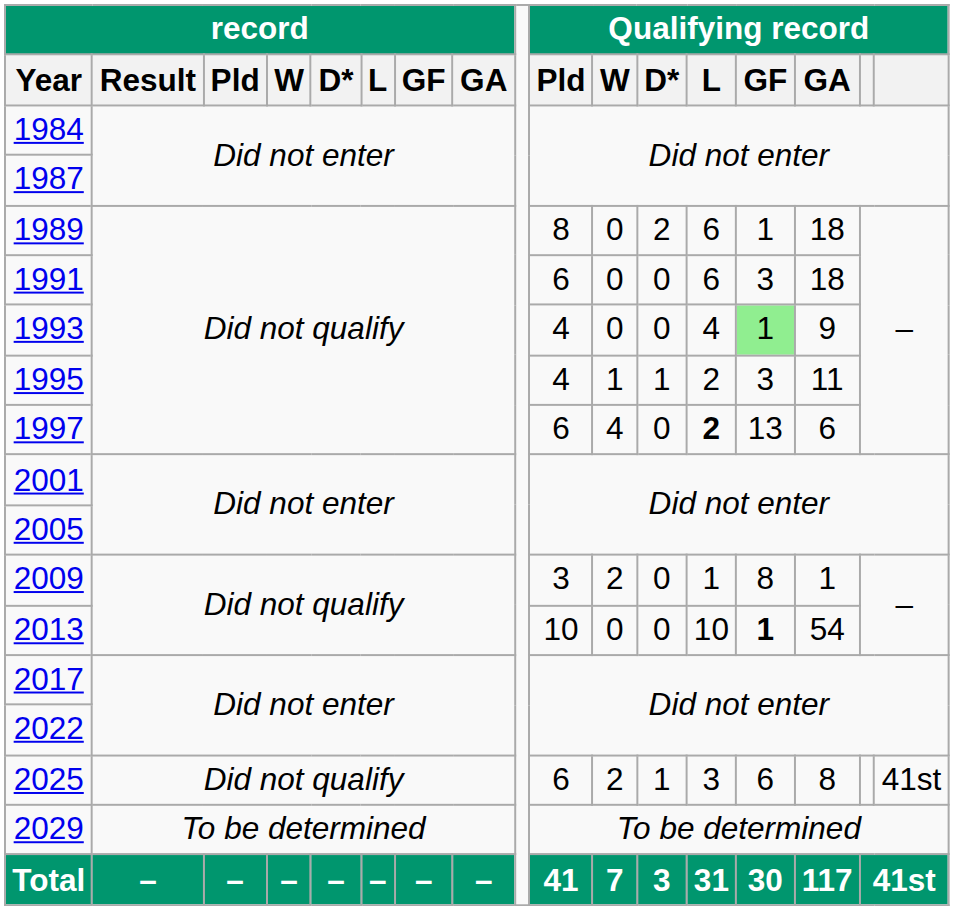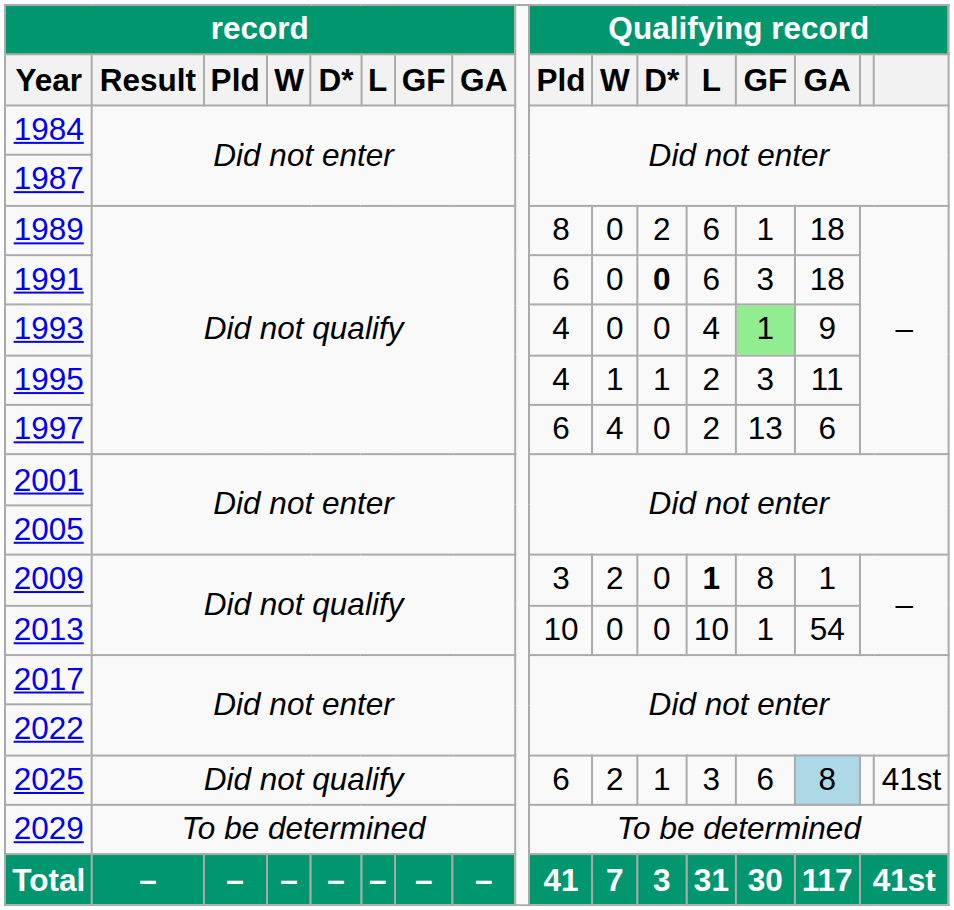1991 | Qualifying record / D*: normal -> bold
1997 | Qualifying record / L: bold -> normal
2009 | Qualifying record / L: normal -> bold
2013 | Qualifying record / GF: bold -> normal
2025 | Qualifying record / GA: no background -> lightblue background
